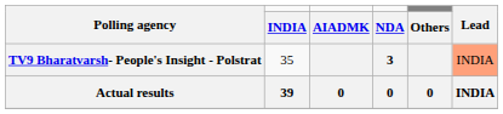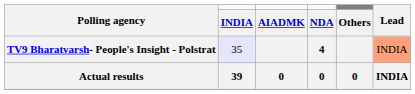TV9 Bharatvarsh- People's Insight - Polstrat | INDIA: no background -> lavender background
TV9 Bharatvarsh- People's Insight - Polstrat | NDA: 3 -> 4
